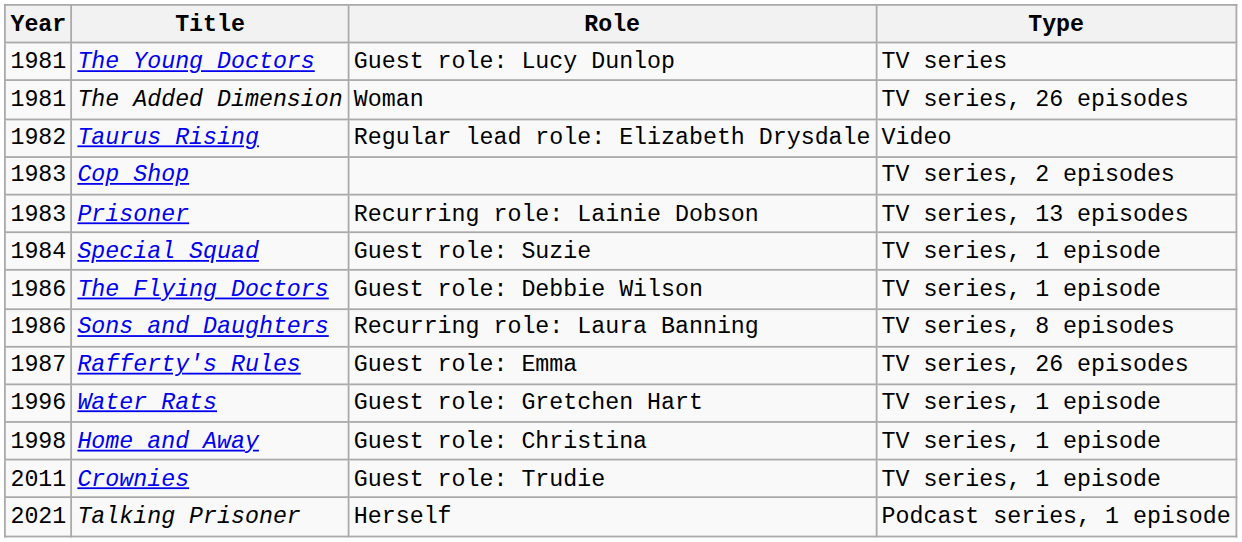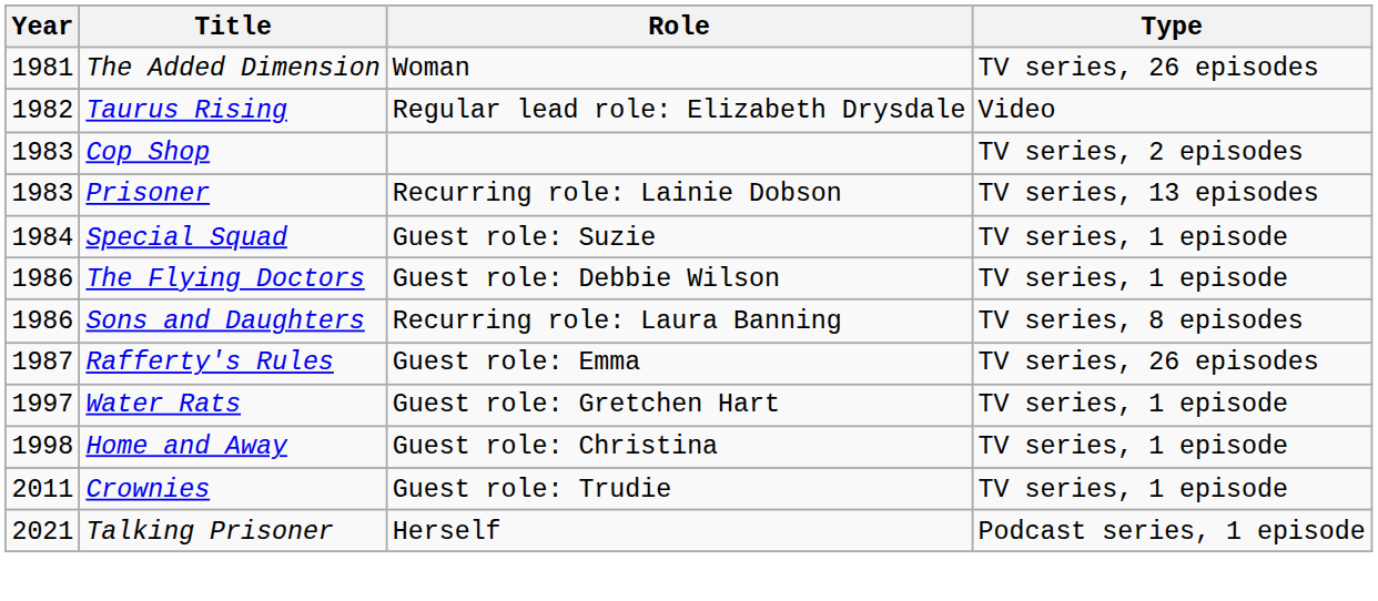- row: 1981 | The Young Doctors | Guest role: Lucy Dunlop | TV series
Water Rats | Year: 1996 -> 1997
